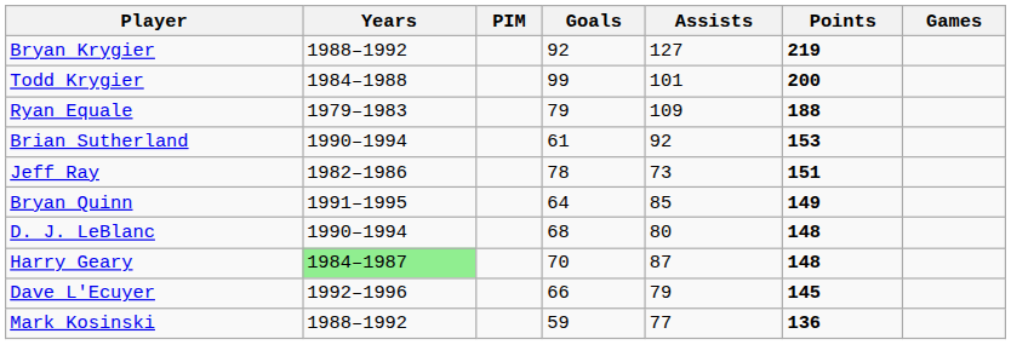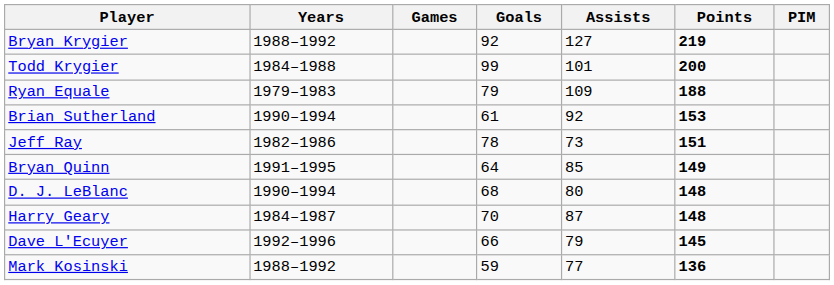columns swapped: Games <-> PIM
Harry Geary | Years: lightgreen background -> no background
